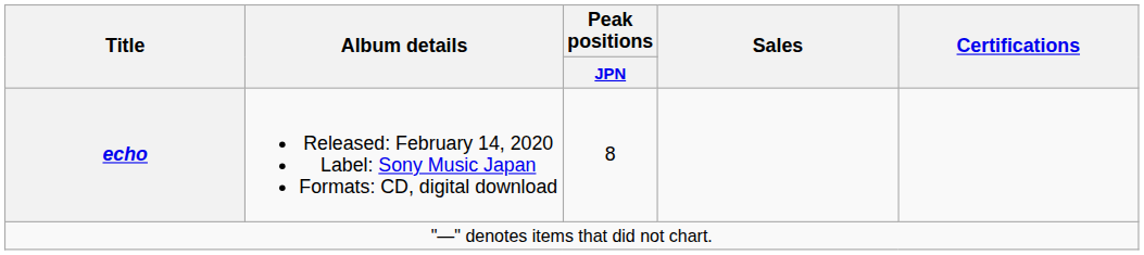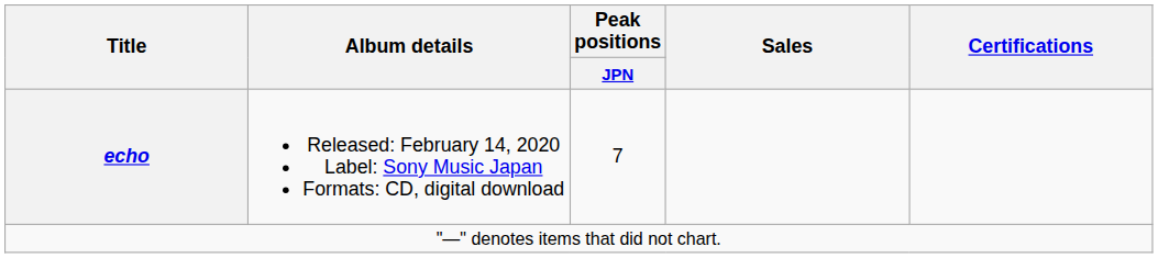echo | Peak positions / JPN: 8 -> 7
